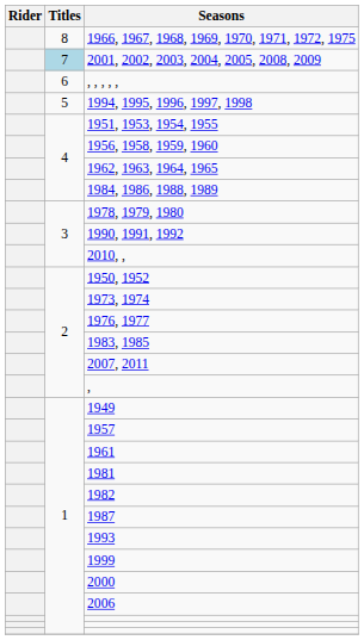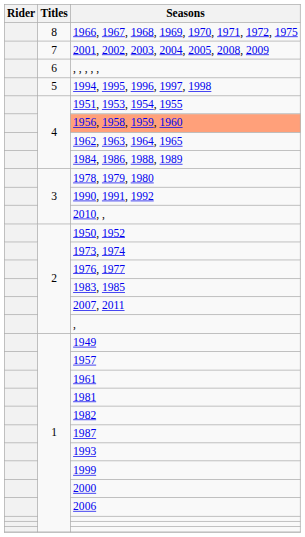2001, 2002, 2003, 2004, 2005, 2008, 2009 | Titles: lightblue background -> no background
1956, 1958, 1959, 1960 | Seasons: no background -> lightsalmon background
